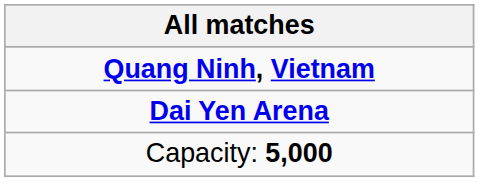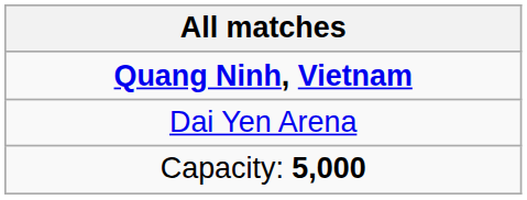row 3 | column 1: bold -> normal
